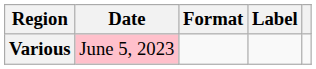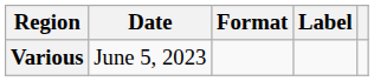Various | Date: pink background -> no background
